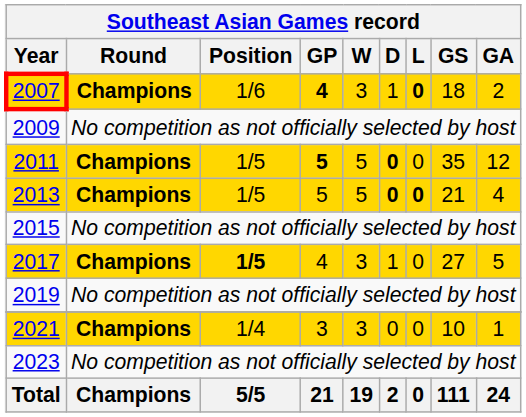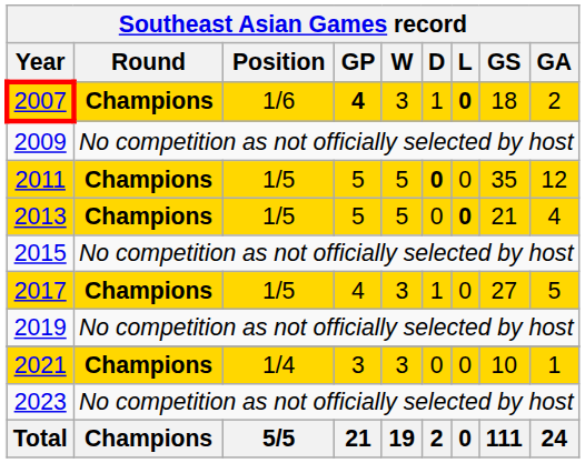2011 | GP: bold -> normal
2013 | D: bold -> normal
2017 | Position: bold -> normal
